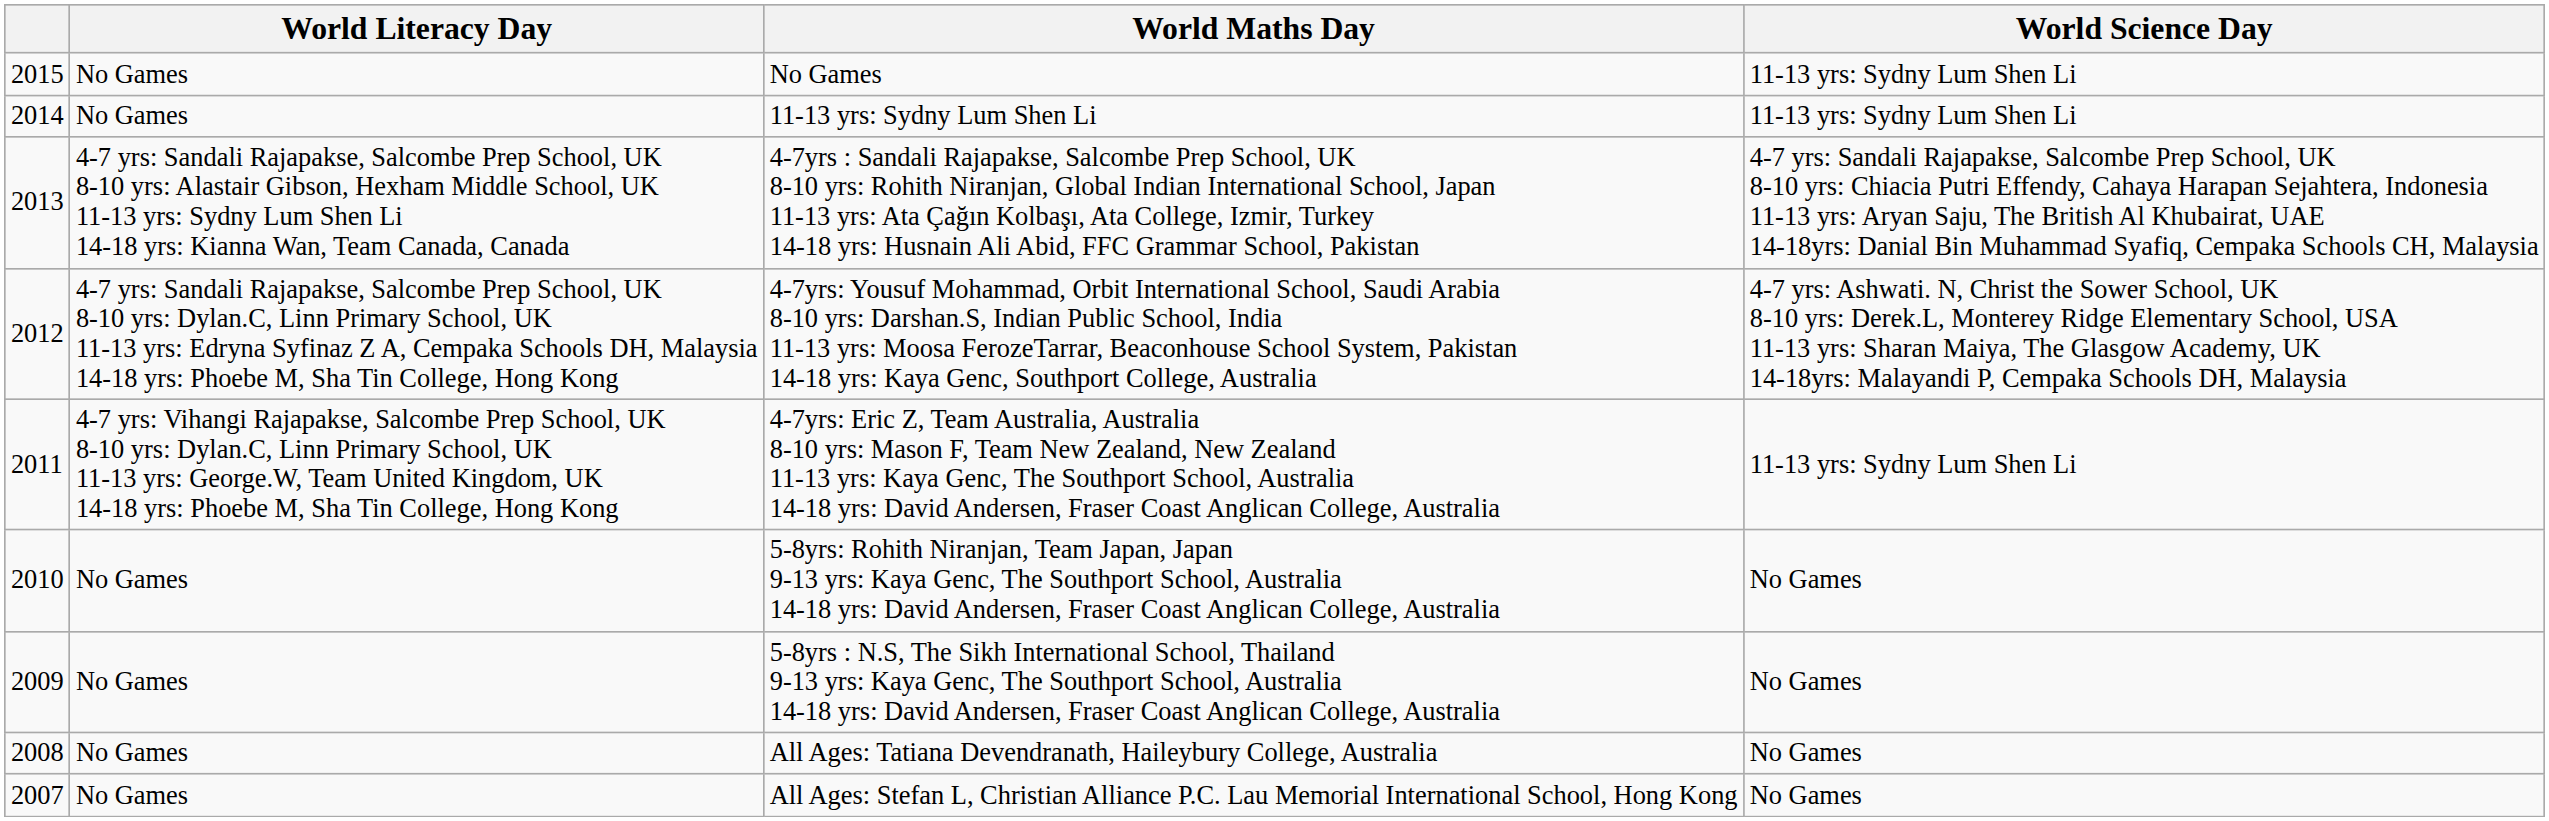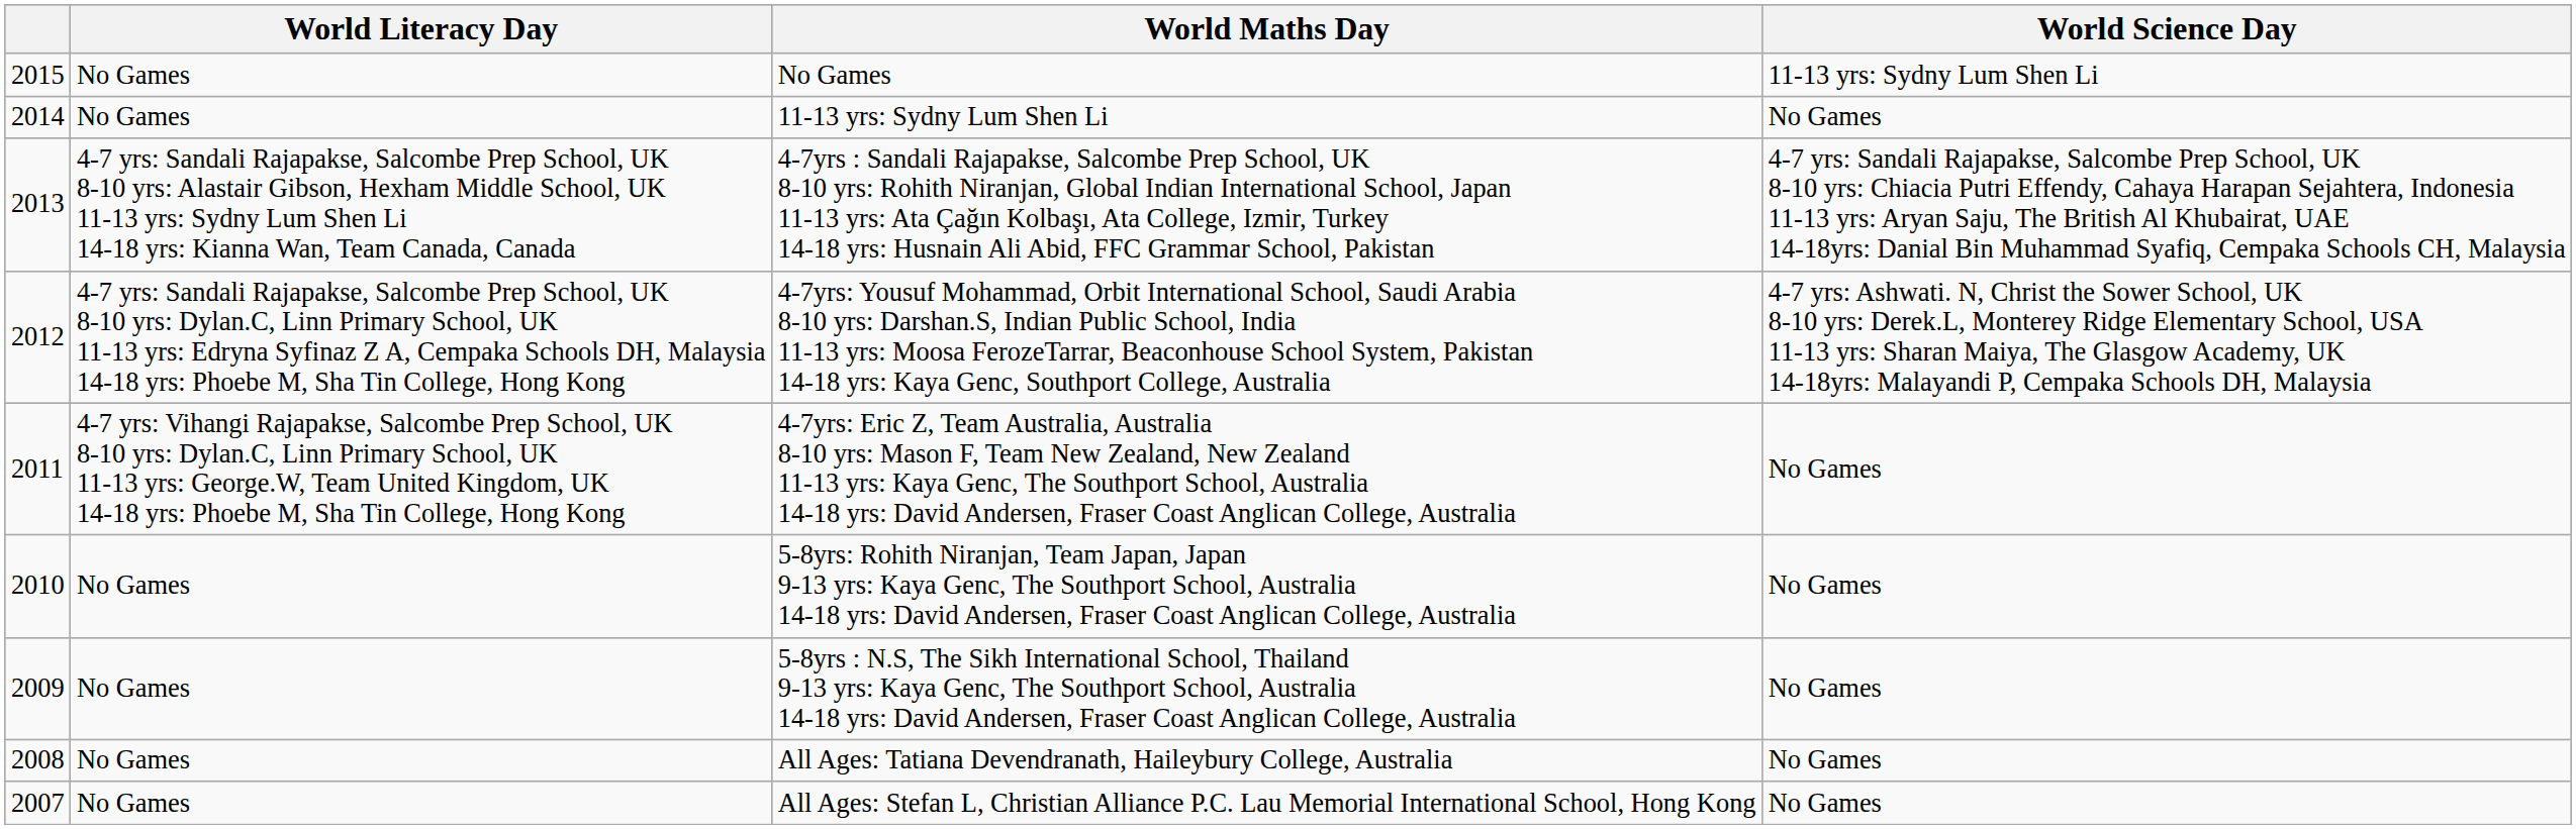row 3 | World Science Day: 11-13 yrs: Sydny Lum Shen Li -> No Games
row 6 | World Science Day: 11-13 yrs: Sydny Lum Shen Li -> No Games
